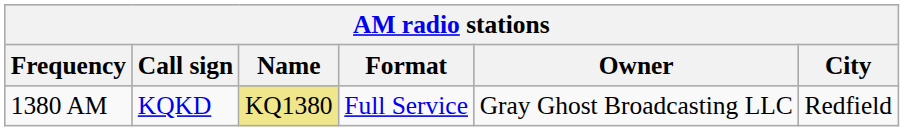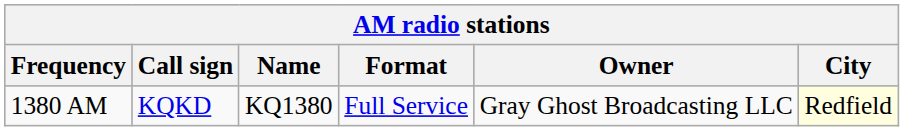1380 AM | Name: khaki background -> no background
1380 AM | City: no background -> lightyellow background
